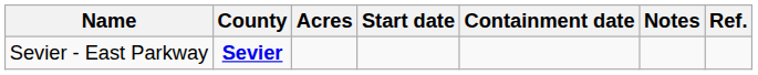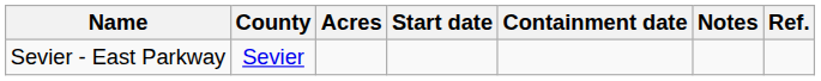Sevier - East Parkway | County: bold -> normal
